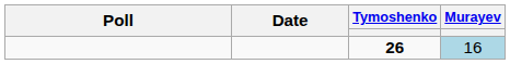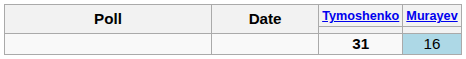row 3 | Tymoshenko: 26 -> 31
